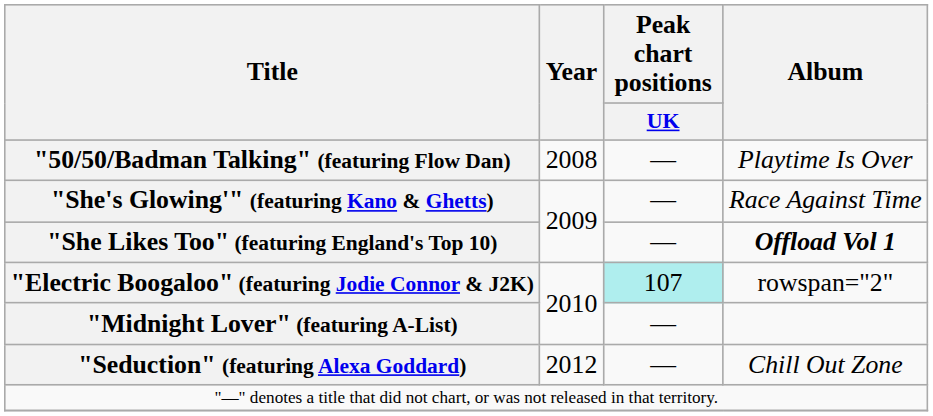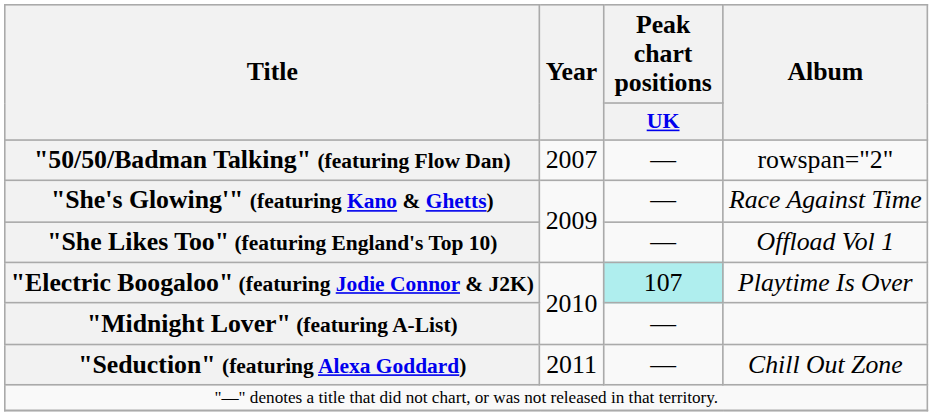"50/50/Badman Talking" (featuring Flow Dan) | Year: 2008 -> 2007
"50/50/Badman Talking" (featuring Flow Dan) | Album: Playtime Is Over -> rowspan="2"
"She Likes Too" (featuring England's Top 10) | Album: bold -> normal
"Electric Boogaloo" (featuring Jodie Connor & J2K) | Album: rowspan="2" -> Playtime Is Over
"Seduction" (featuring Alexa Goddard) | Year: 2012 -> 2011
